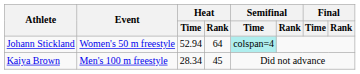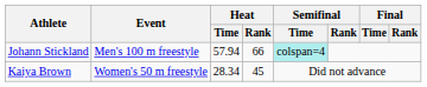Johann Stickland | Event: Women's 50 m freestyle -> Men's 100 m freestyle
Johann Stickland | Heat / Time: 52.94 -> 57.94
Johann Stickland | Heat / Rank: 64 -> 66
Kaiya Brown | Event: Men's 100 m freestyle -> Women's 50 m freestyle
